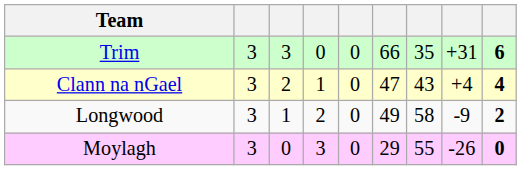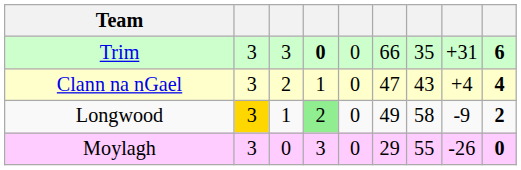Trim | column 4: normal -> bold
Longwood | column 2: no background -> gold background
Longwood | column 4: no background -> lightgreen background
